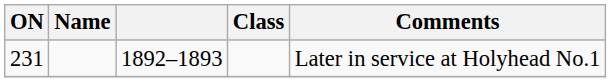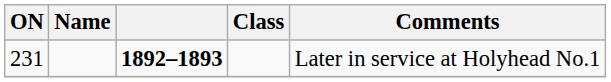231 | column 3: normal -> bold
